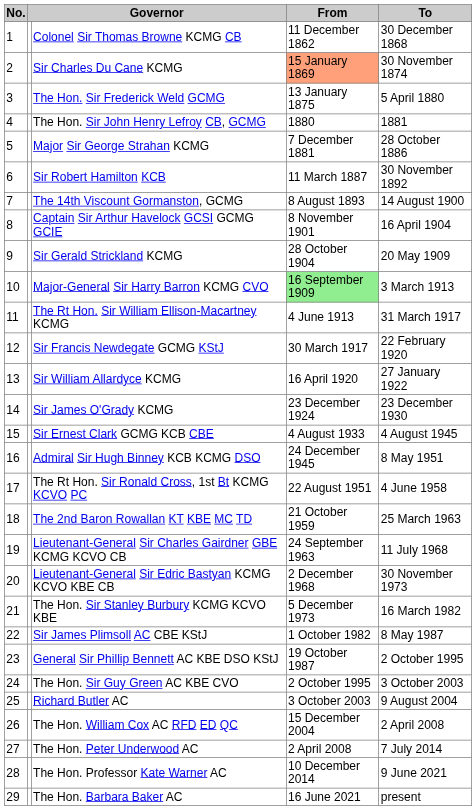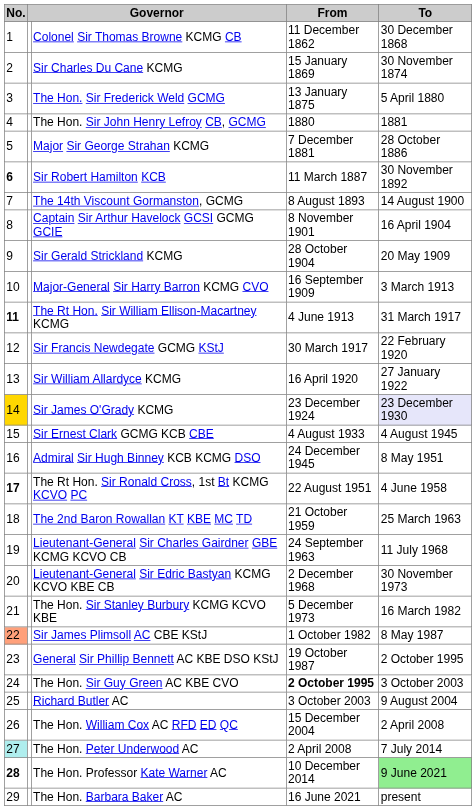Sir Charles Du Cane KCMG | From: lightsalmon background -> no background
Sir Robert Hamilton KCB | No.: normal -> bold
Major-General Sir Harry Barron KCMG CVO | From: lightgreen background -> no background
The Rt Hon. Sir William Ellison-Macartney KCMG | No.: normal -> bold
Sir James O'Grady KCMG | No.: no background -> gold background
Sir James O'Grady KCMG | To: no background -> lavender background
The Rt Hon. Sir Ronald Cross, 1st Bt KCMG KCVO PC | No.: normal -> bold
Sir James Plimsoll AC CBE KStJ | No.: no background -> lightsalmon background
The Hon. Sir Guy Green AC KBE CVO | From: normal -> bold
The Hon. Peter Underwood AC | No.: no background -> paleturquoise background
The Hon. Professor Kate Warner AC | No.: normal -> bold
The Hon. Professor Kate Warner AC | To: no background -> lightgreen background
